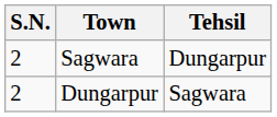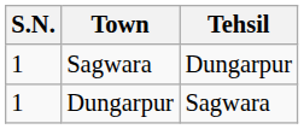row 2 | S.N.: 2 -> 1
row 3 | S.N.: 2 -> 1
